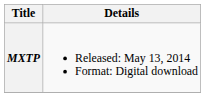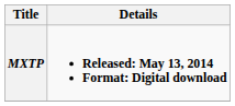MXTP | Details: normal -> bold
